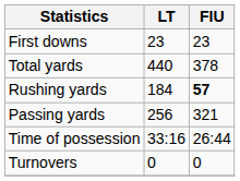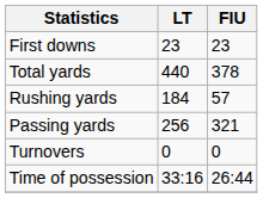Rushing yards | FIU: bold -> normal
rows swapped: Turnovers <-> Time of possession
